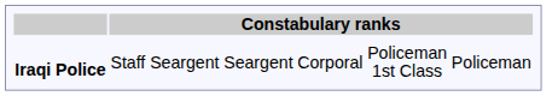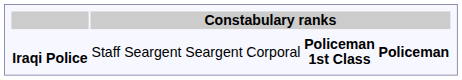Staff Seargent | column 5: normal -> bold
Staff Seargent | column 6: normal -> bold
